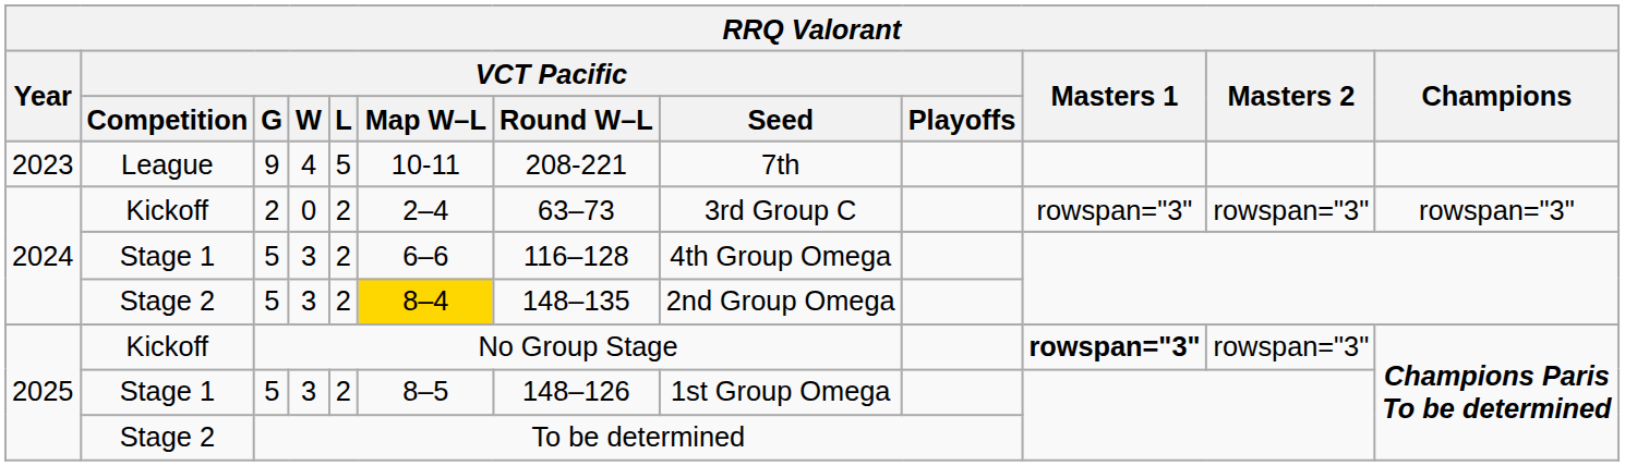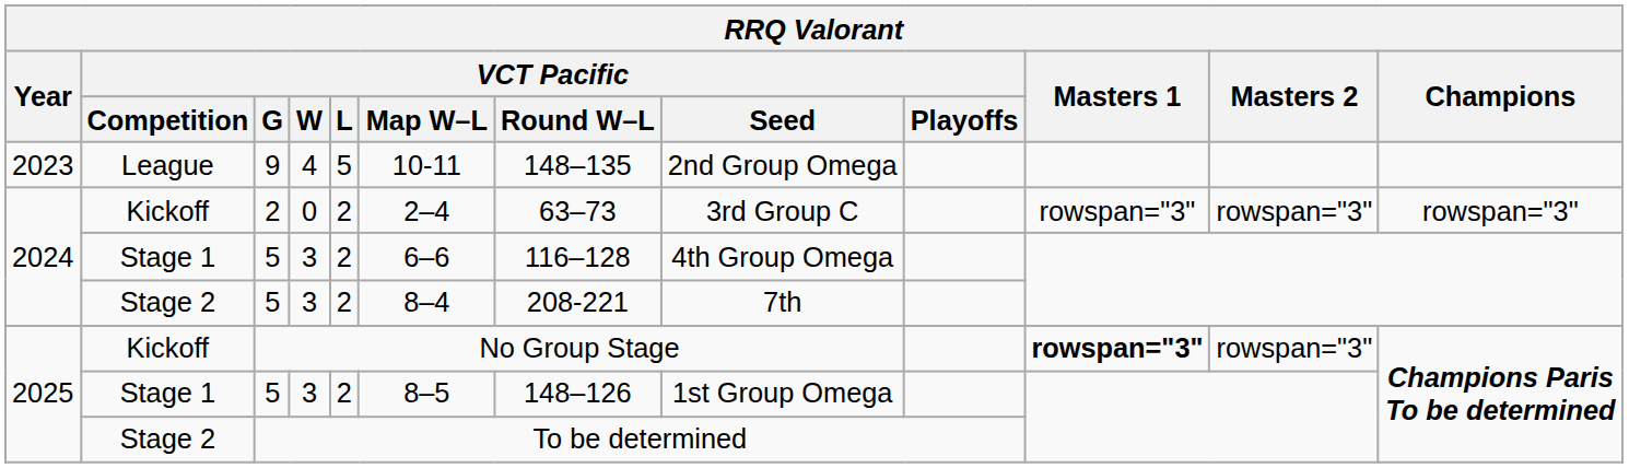9 | VCT Pacific / Round W–L: 208-221 -> 148–135
9 | VCT Pacific / Seed: 7th -> 2nd Group Omega
Stage 2 / 5 | VCT Pacific / Map W–L: gold background -> no background
Stage 2 / 5 | VCT Pacific / Round W–L: 148–135 -> 208-221
Stage 2 / 5 | VCT Pacific / Seed: 2nd Group Omega -> 7th
